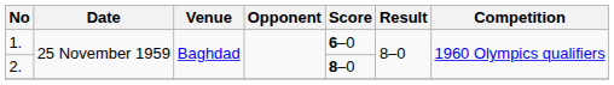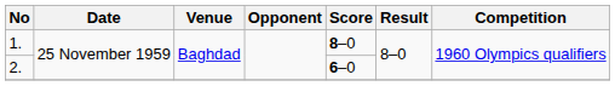1. | Score: 6–0 -> 8–0
2. | Score: 8–0 -> 6–0
